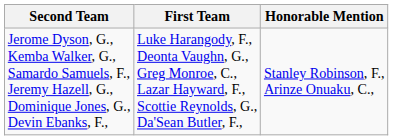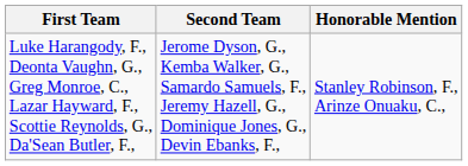columns swapped: First Team <-> Second Team
